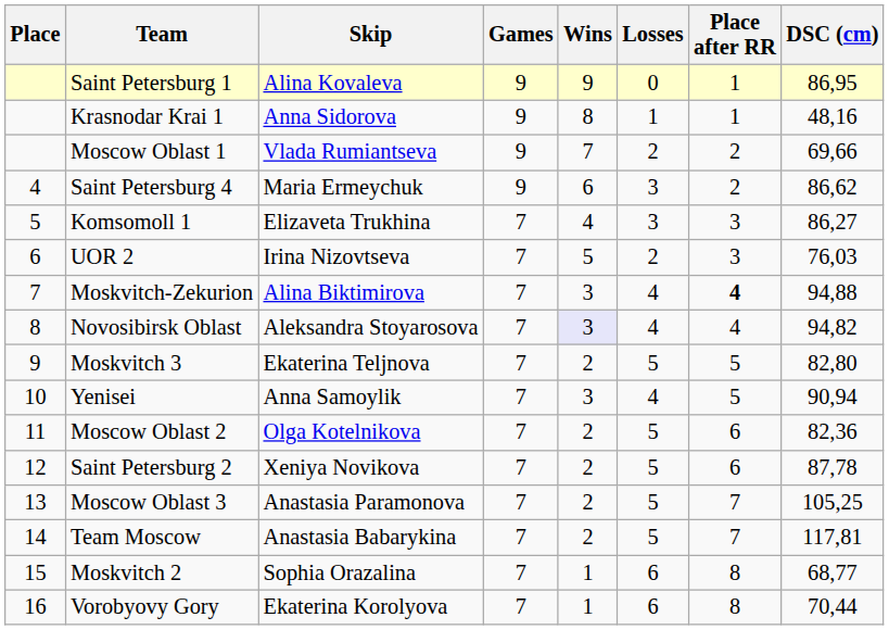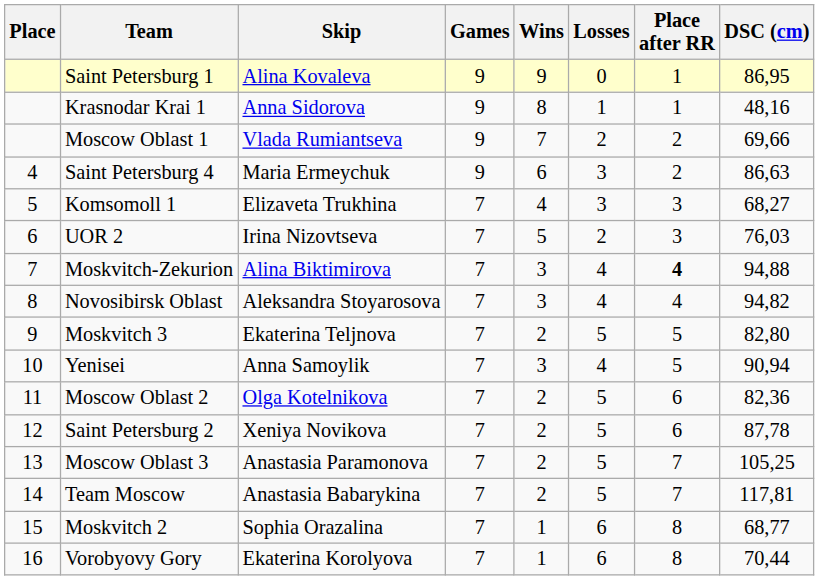Saint Petersburg 4 | DSC (cm): 86,62 -> 86,63
Komsomoll 1 | DSC (cm): 86,27 -> 68,27
Novosibirsk Oblast | Wins: lavender background -> no background
